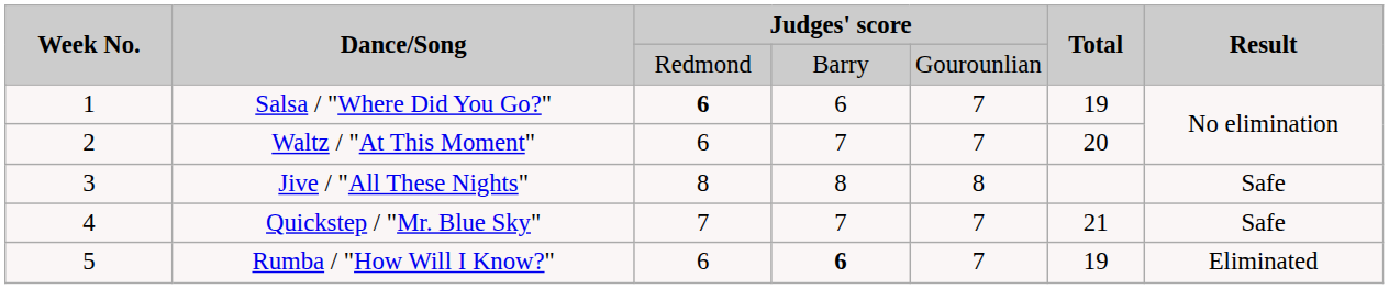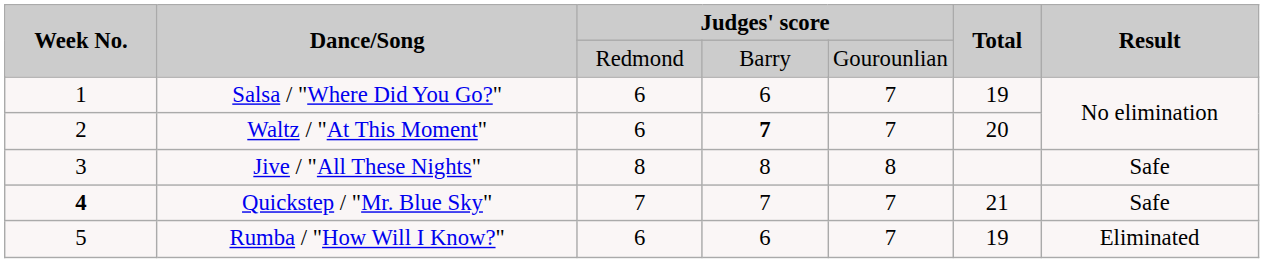Salsa / "Where Did You Go?" | column 3: bold -> normal
Waltz / "At This Moment" | column 4: normal -> bold
Quickstep / "Mr. Blue Sky" | Week No.: normal -> bold
Rumba / "How Will I Know?" | column 4: bold -> normal
